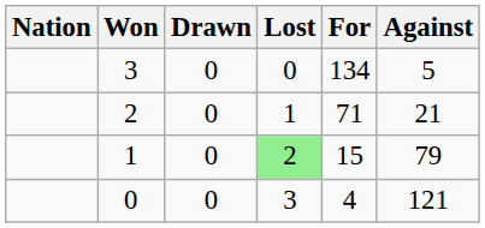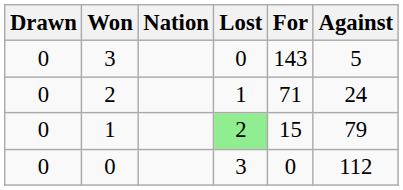columns swapped: Nation <-> Drawn
row 2 | For: 134 -> 143
row 3 | Against: 21 -> 24
row 5 | For: 4 -> 0
row 5 | Against: 121 -> 112
